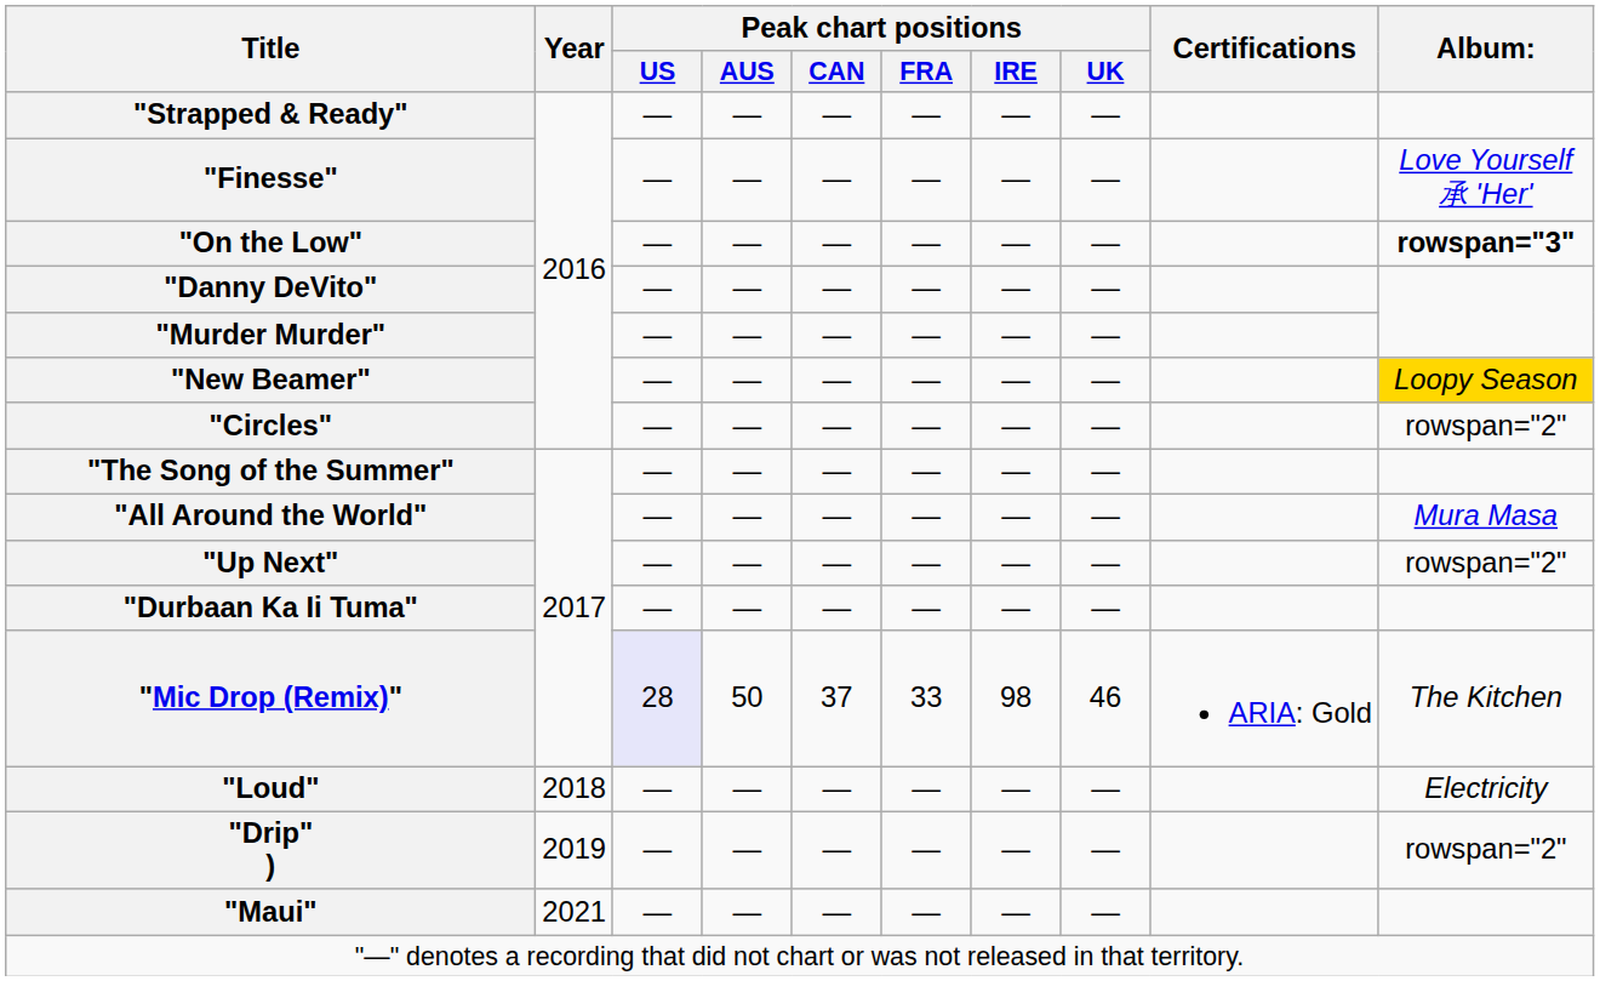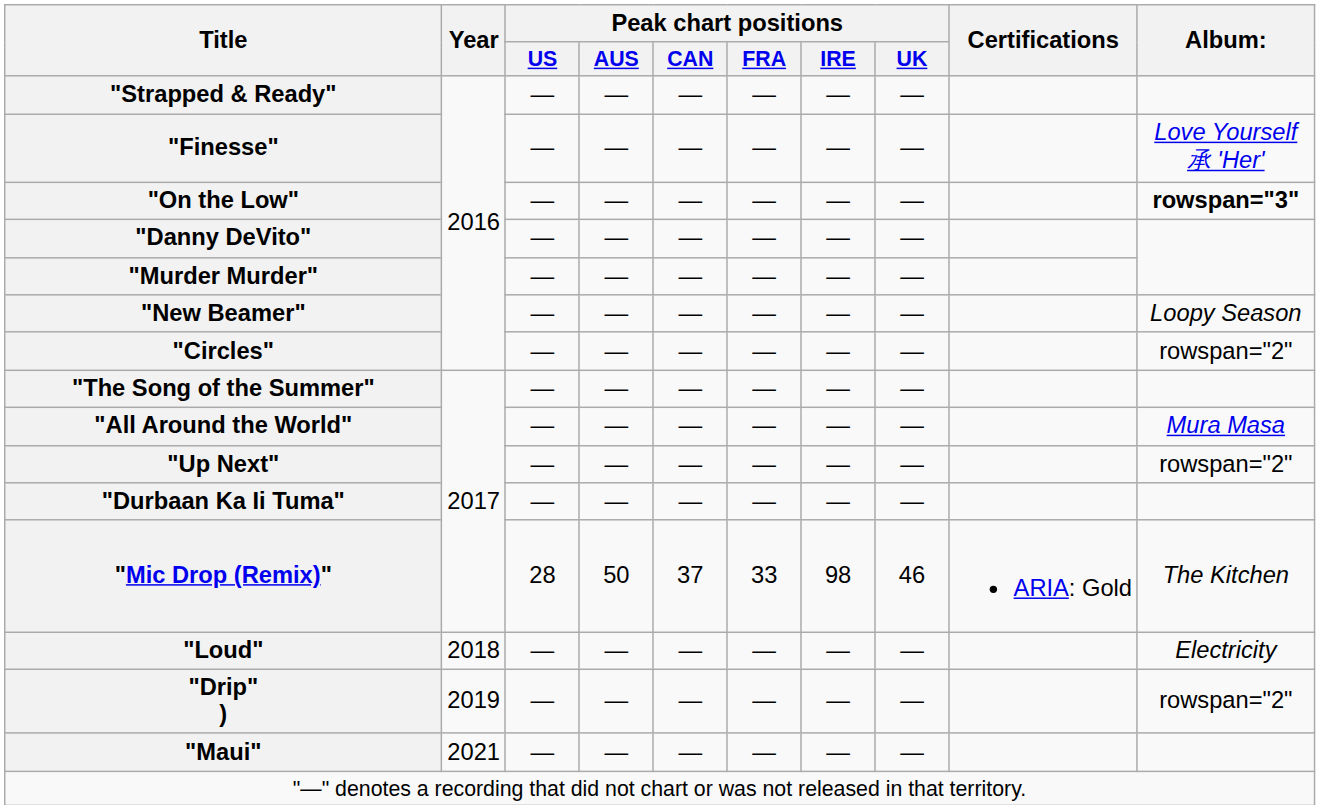"New Beamer" | Album:: gold background -> no background
"Mic Drop (Remix)" | Peak chart positions / US: lavender background -> no background
